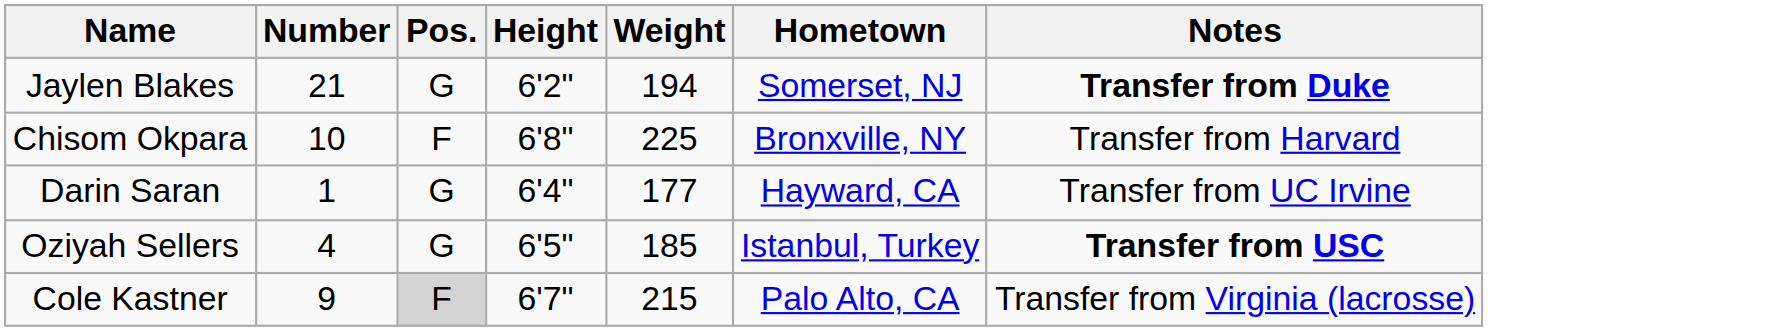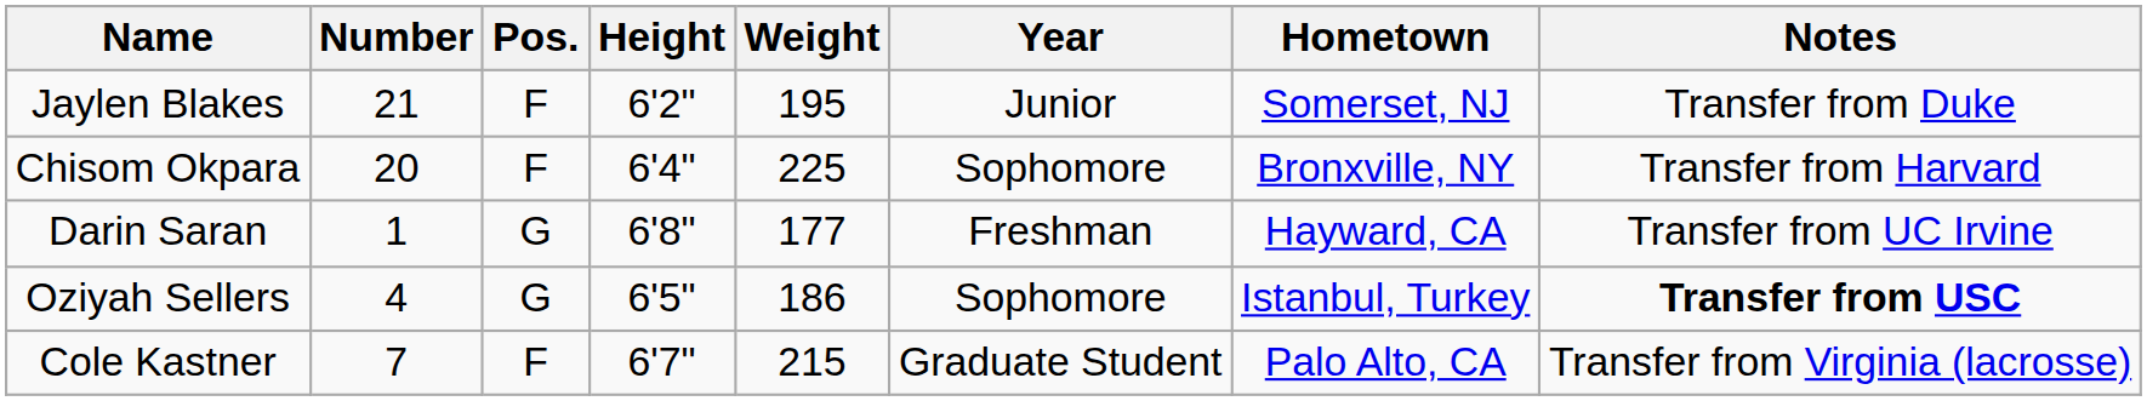+ column: Year | Junior | Sophomore | Freshman | Sophomore | Graduate Student
Jaylen Blakes | Pos.: G -> F
Jaylen Blakes | Weight: 194 -> 195
Jaylen Blakes | Notes: bold -> normal
Chisom Okpara | Number: 10 -> 20
Chisom Okpara | Height: 6'8" -> 6'4"
Darin Saran | Height: 6'4" -> 6'8"
Oziyah Sellers | Weight: 185 -> 186
Cole Kastner | Number: 9 -> 7
Cole Kastner | Pos.: lightgrey background -> no background
